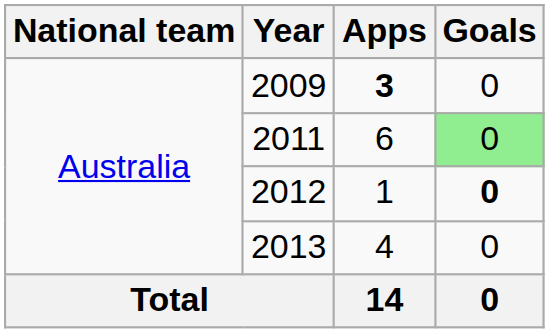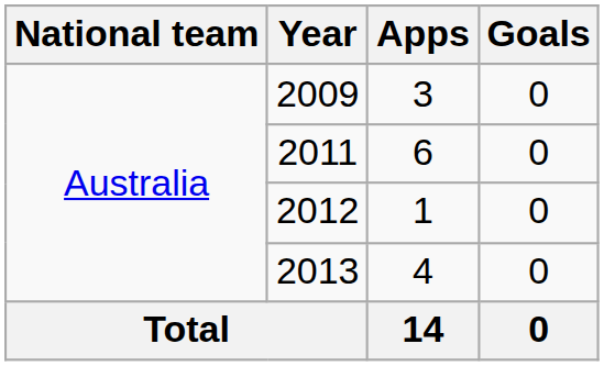2009 | Apps: bold -> normal
2011 | Goals: lightgreen background -> no background
2012 | Goals: bold -> normal
